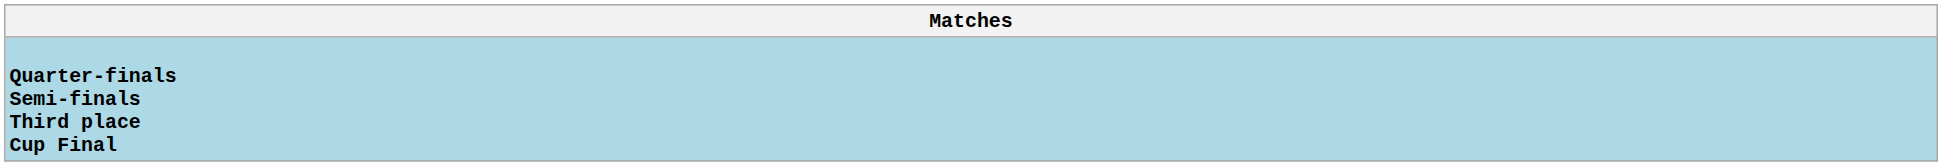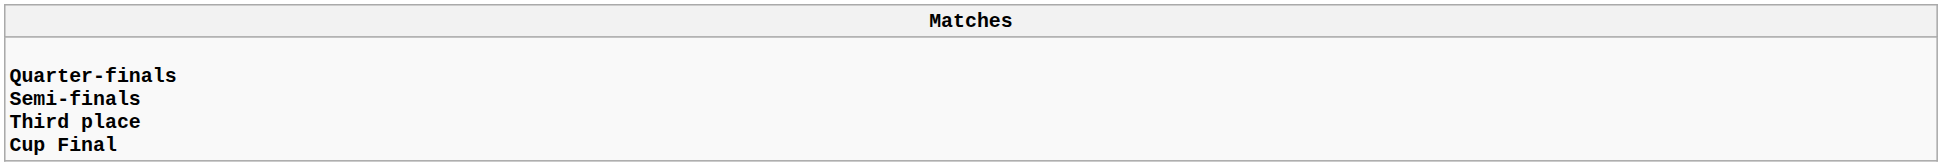row 2 | column 1: lightblue background -> no background
